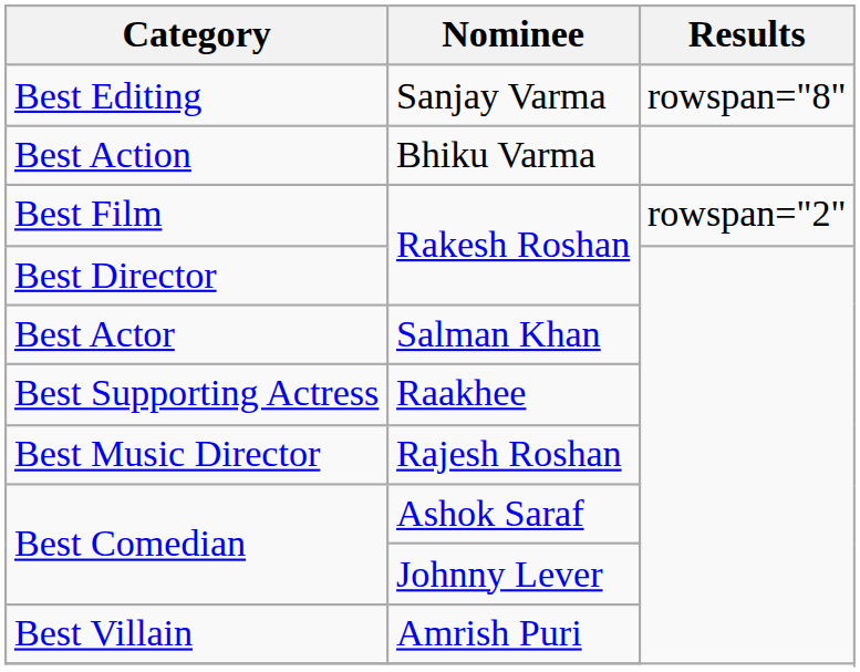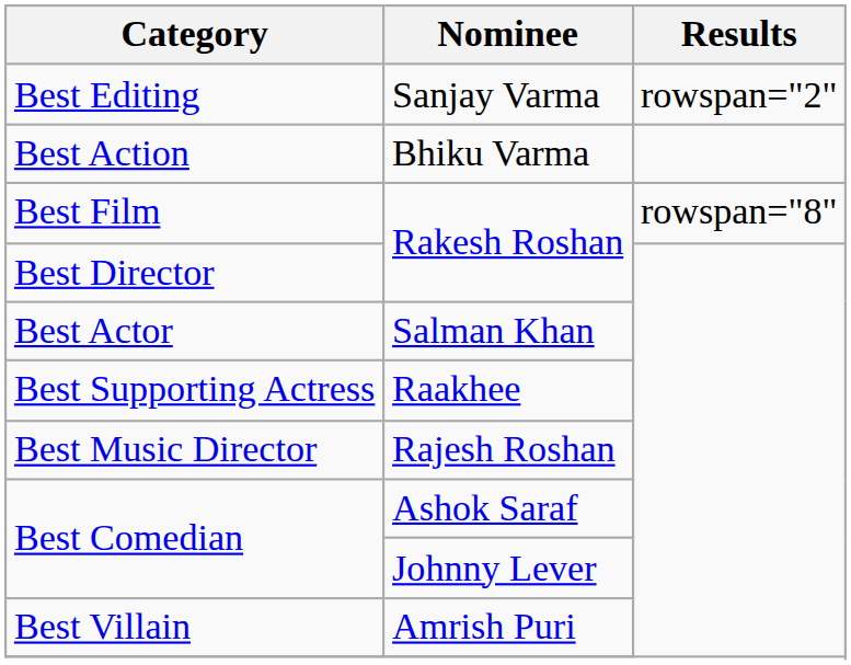Best Editing | Results: rowspan="8" -> rowspan="2"
Best Film | Results: rowspan="2" -> rowspan="8"
